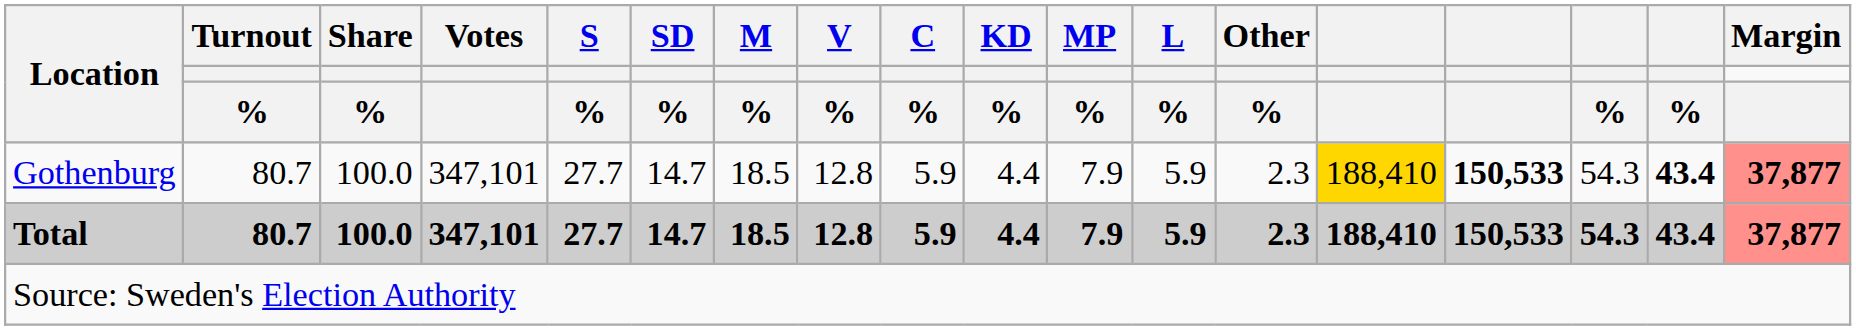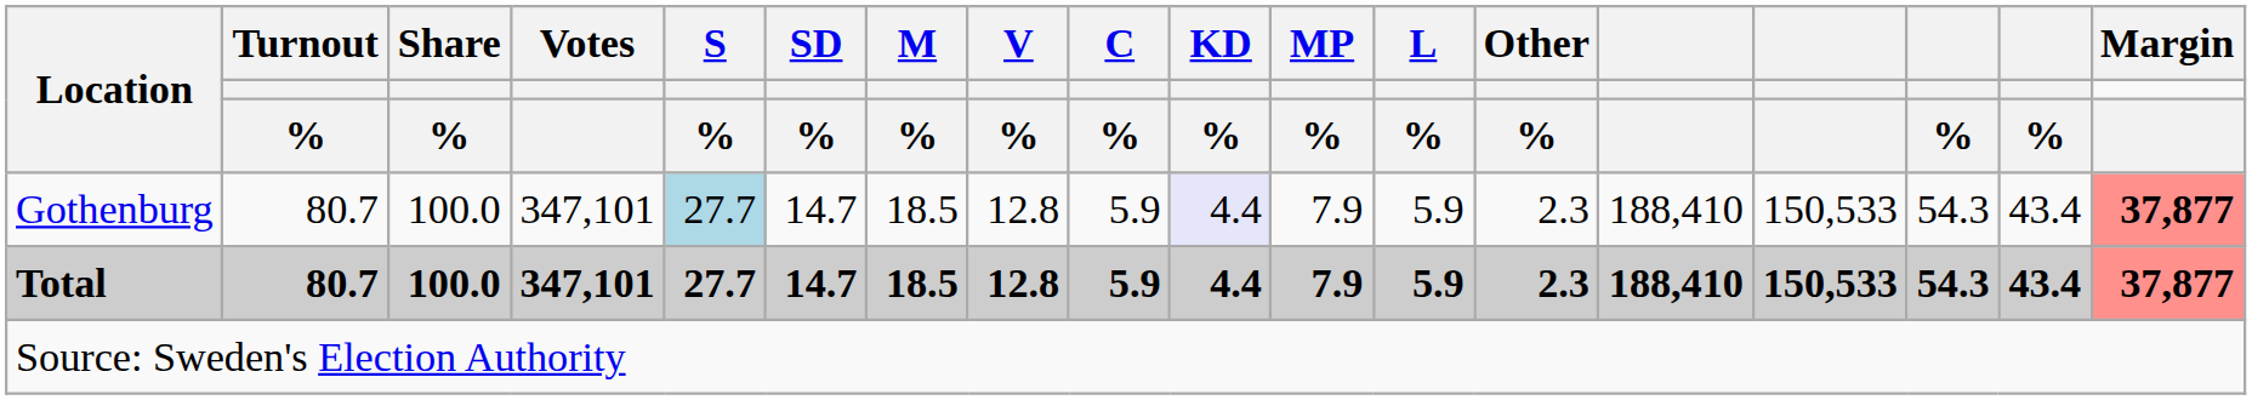Gothenburg | S / %: no background -> lightblue background
Gothenburg | KD / %: no background -> lavender background
Gothenburg | column 14: gold background -> no background
Gothenburg | column 15: bold -> normal
Gothenburg | column 17: bold -> normal
